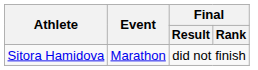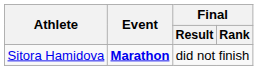Sitora Hamidova | Event: normal -> bold
